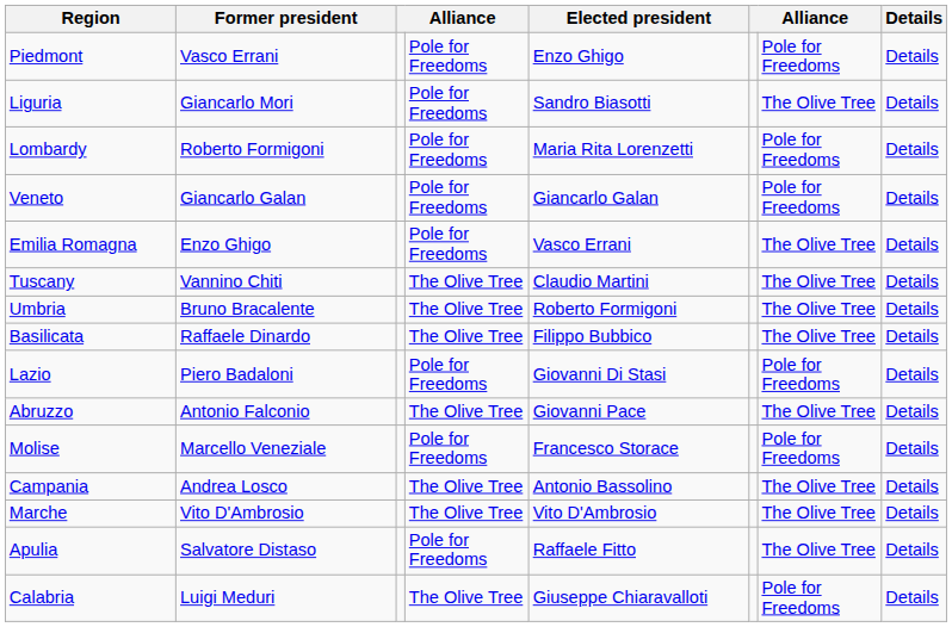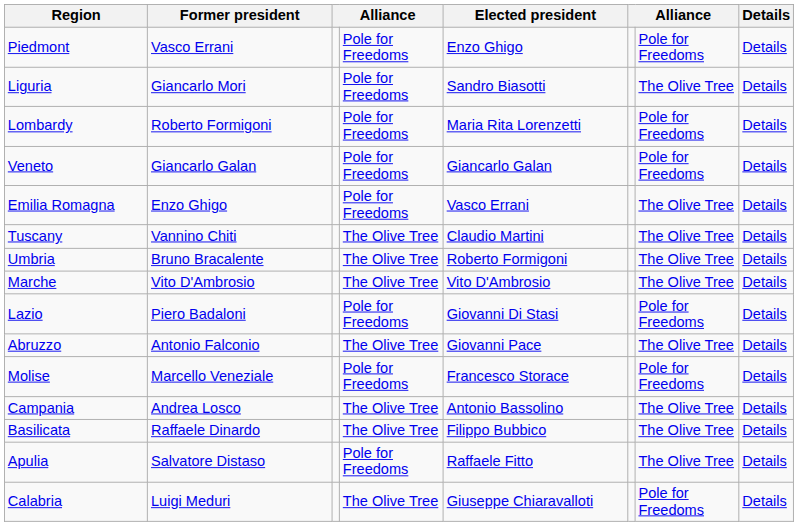rows swapped: Marche <-> Basilicata
